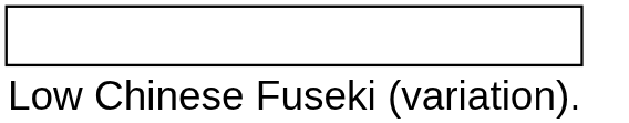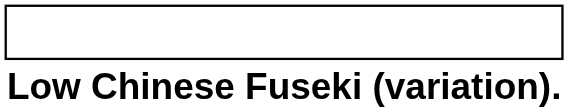row 1 | column 1: normal -> bold
